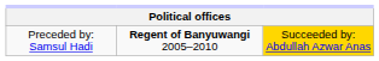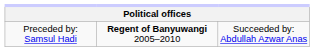Preceded by: Samsul Hadi | column 3: gold background -> no background
